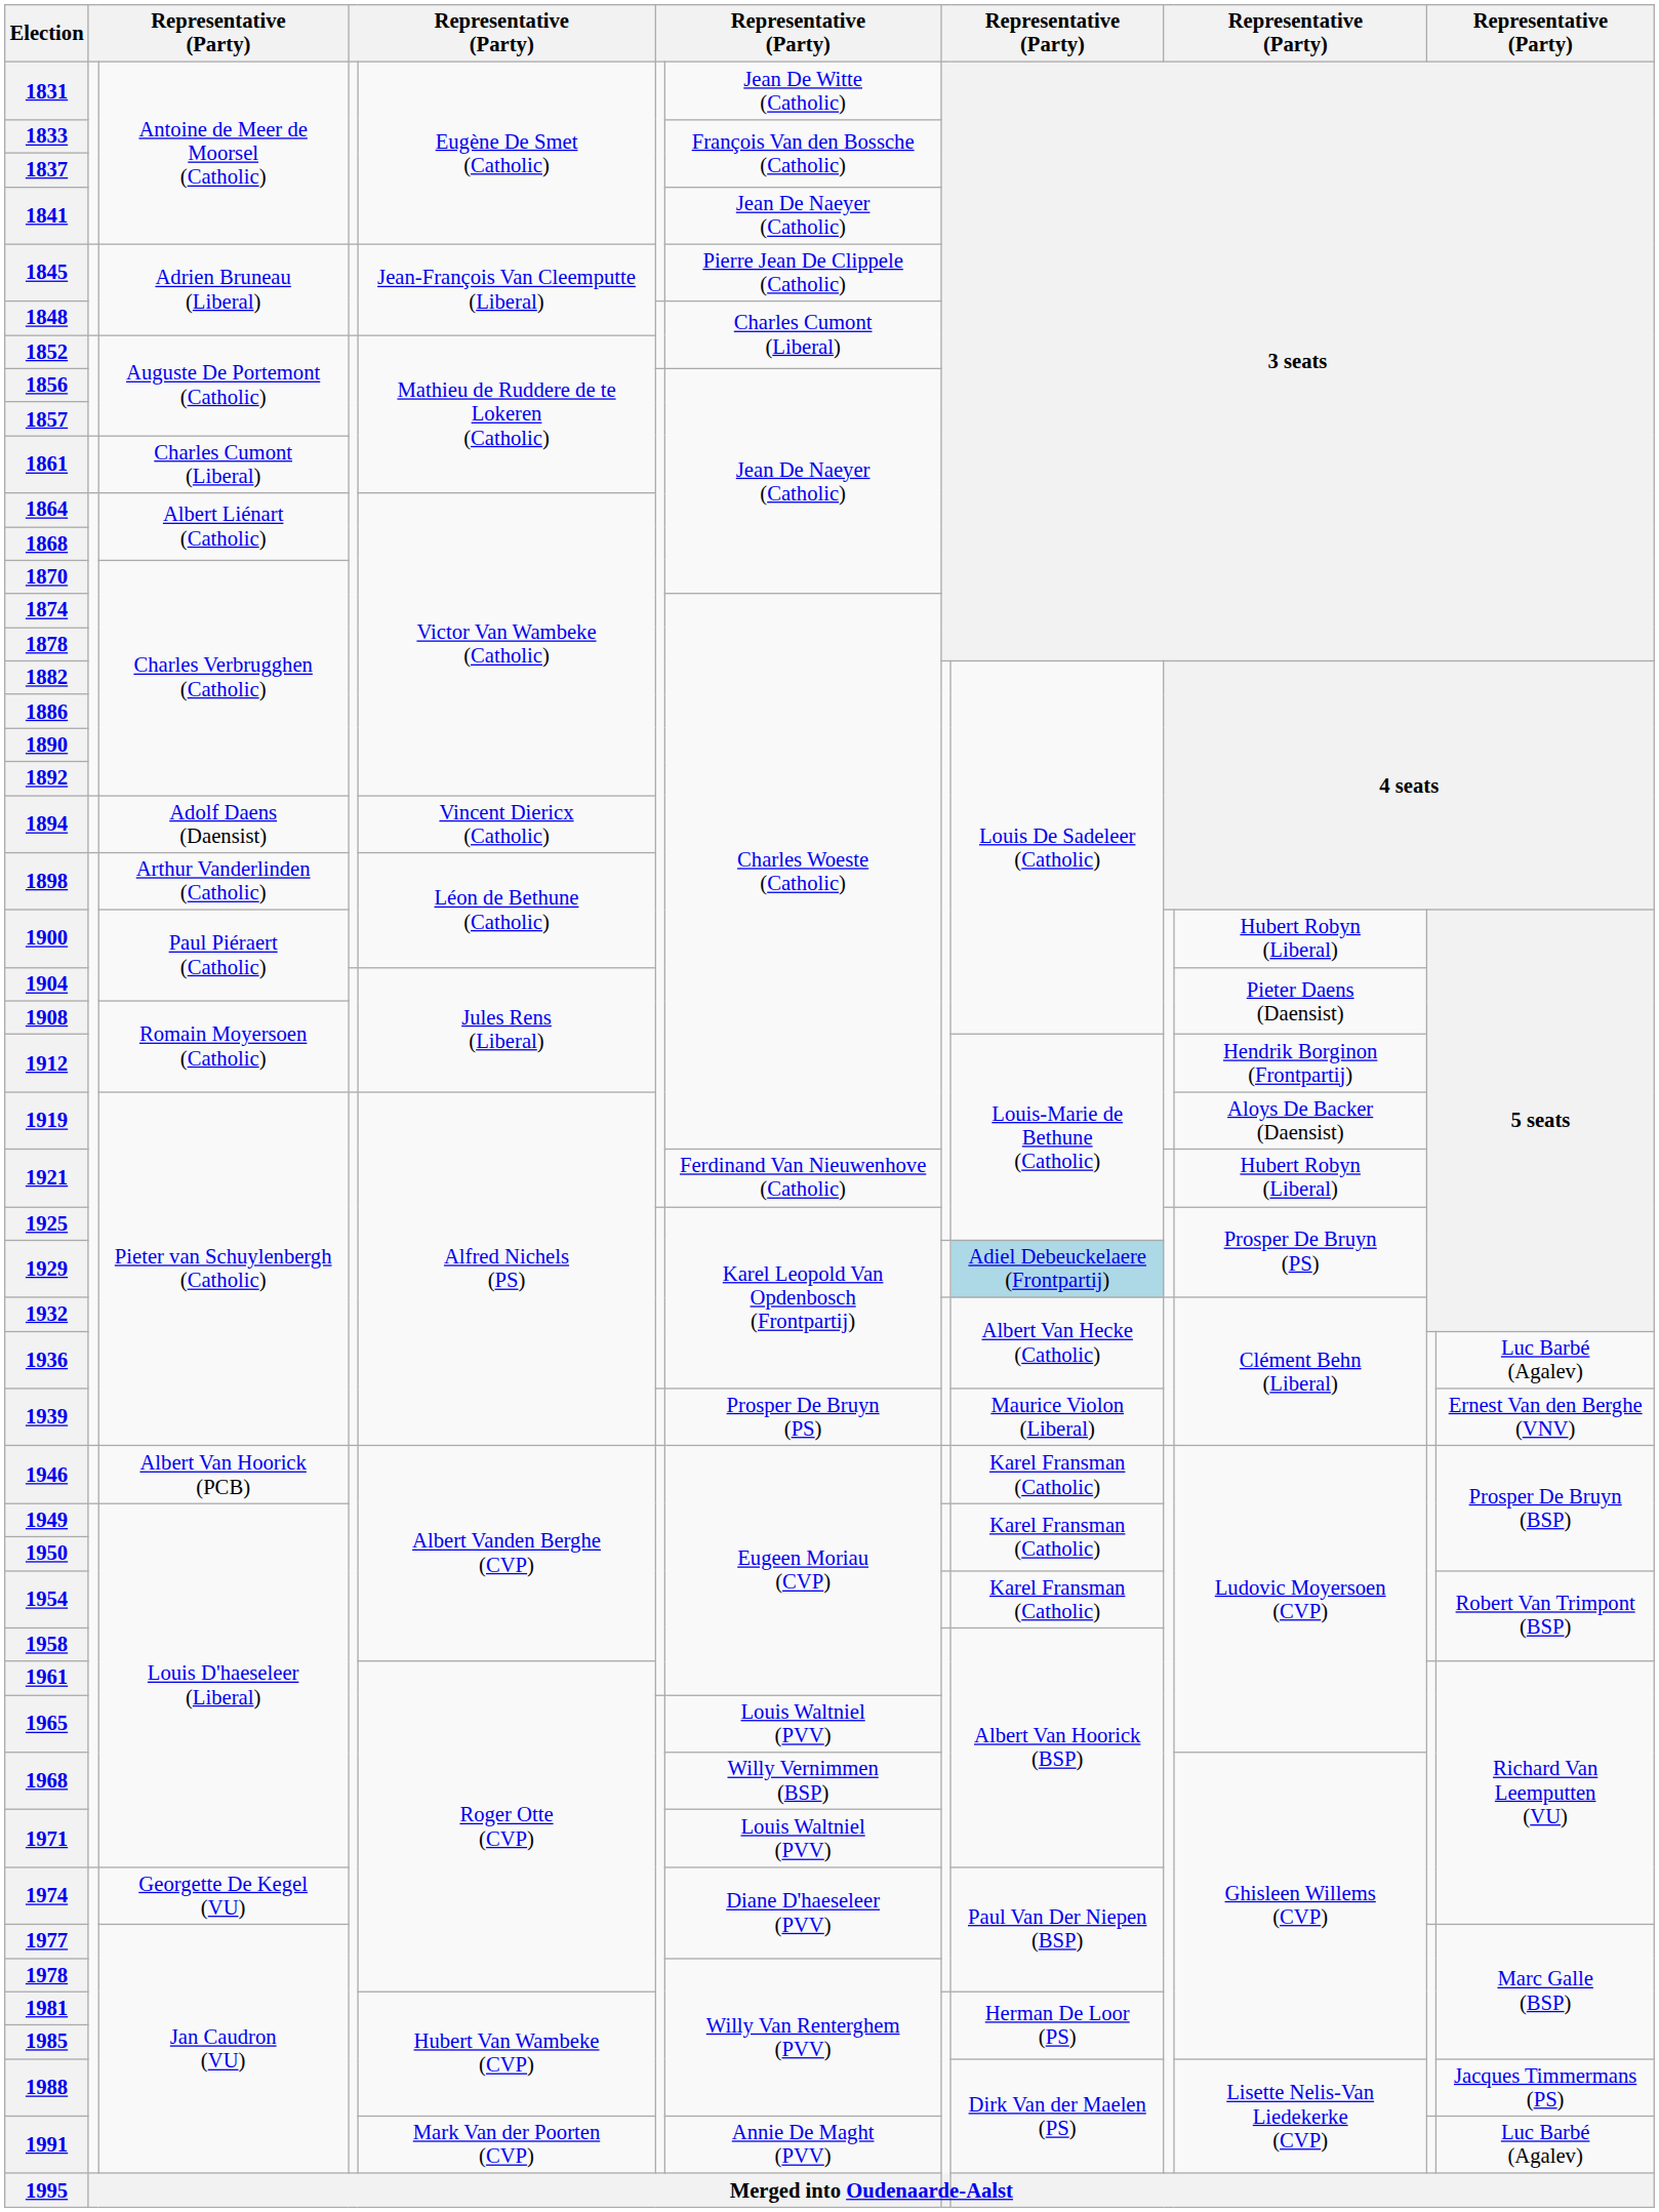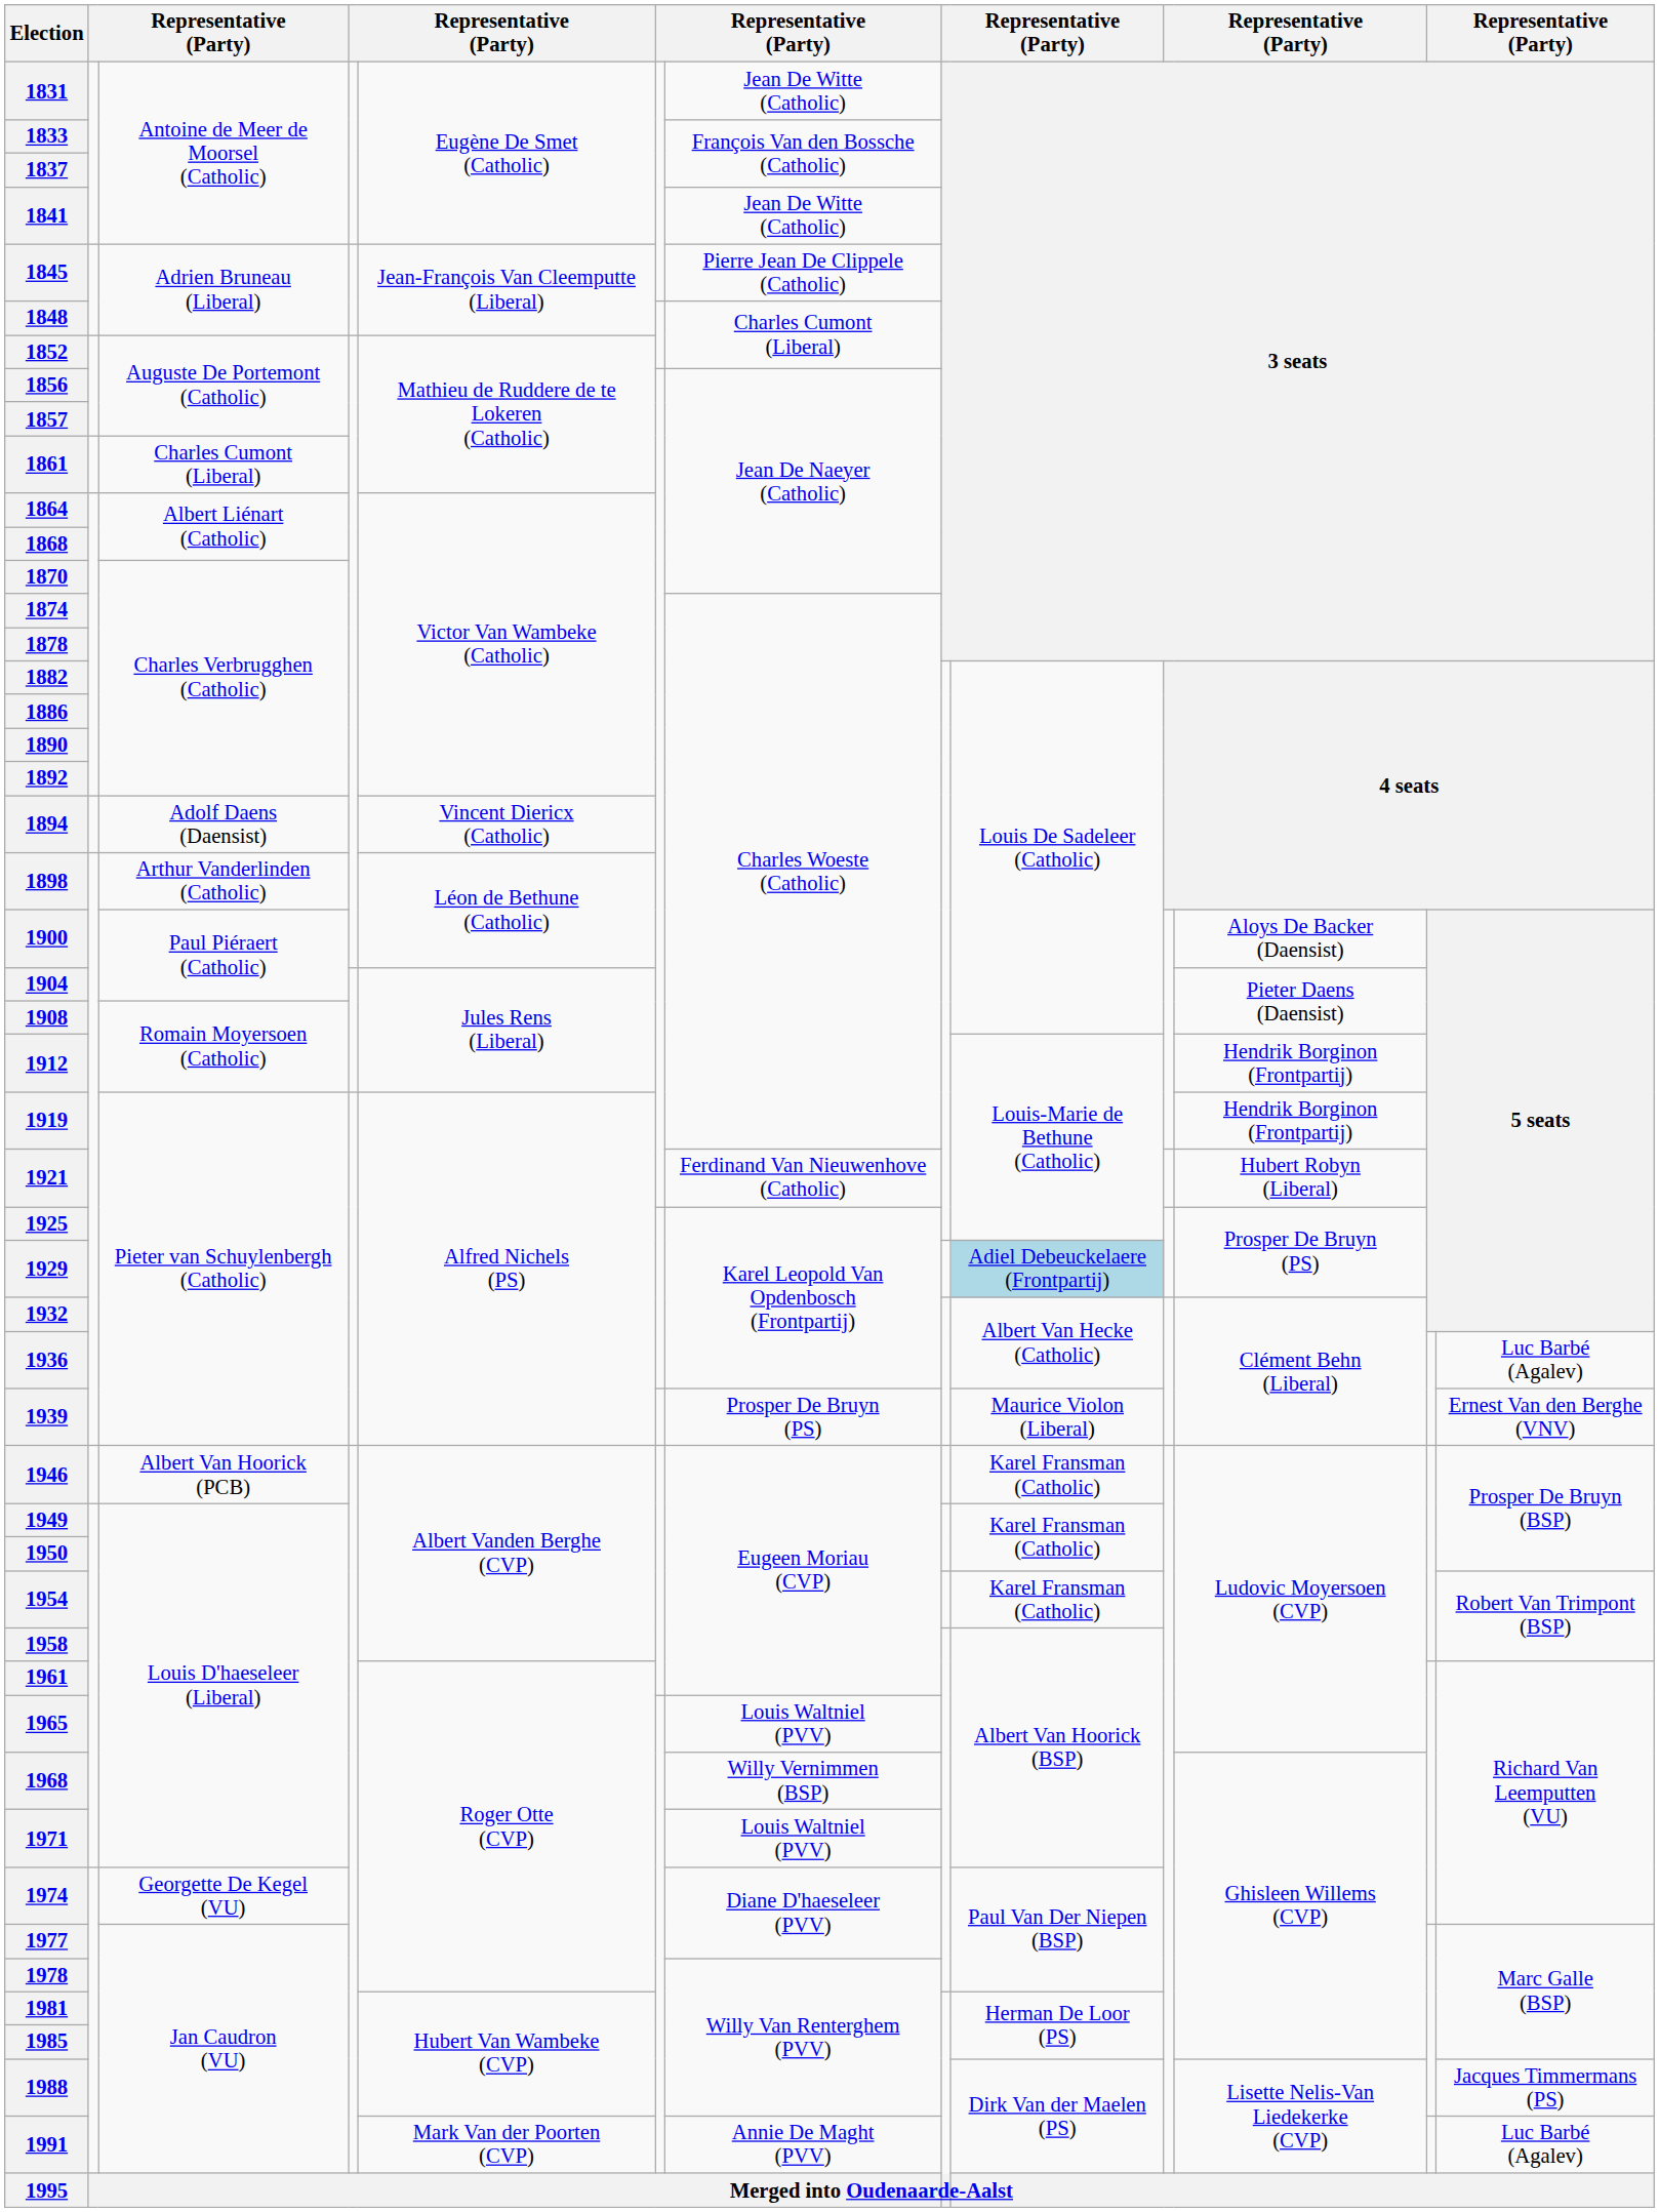1841 | column 7: Jean De Naeyer (Catholic) -> Jean De Witte (Catholic)
1900 | column 11: Hubert Robyn (Liberal) -> Aloys De Backer (Daensist)
1919 | column 11: Aloys De Backer (Daensist) -> Hendrik Borginon (Frontpartij)
